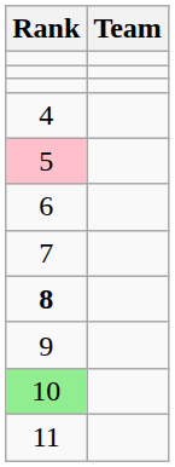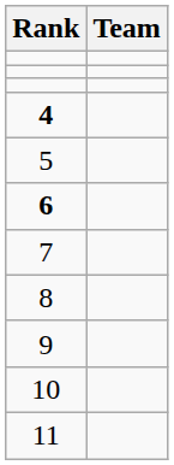row 5 | Rank: normal -> bold
row 6 | Rank: pink background -> no background
row 7 | Rank: normal -> bold
row 9 | Rank: bold -> normal
row 11 | Rank: lightgreen background -> no background
